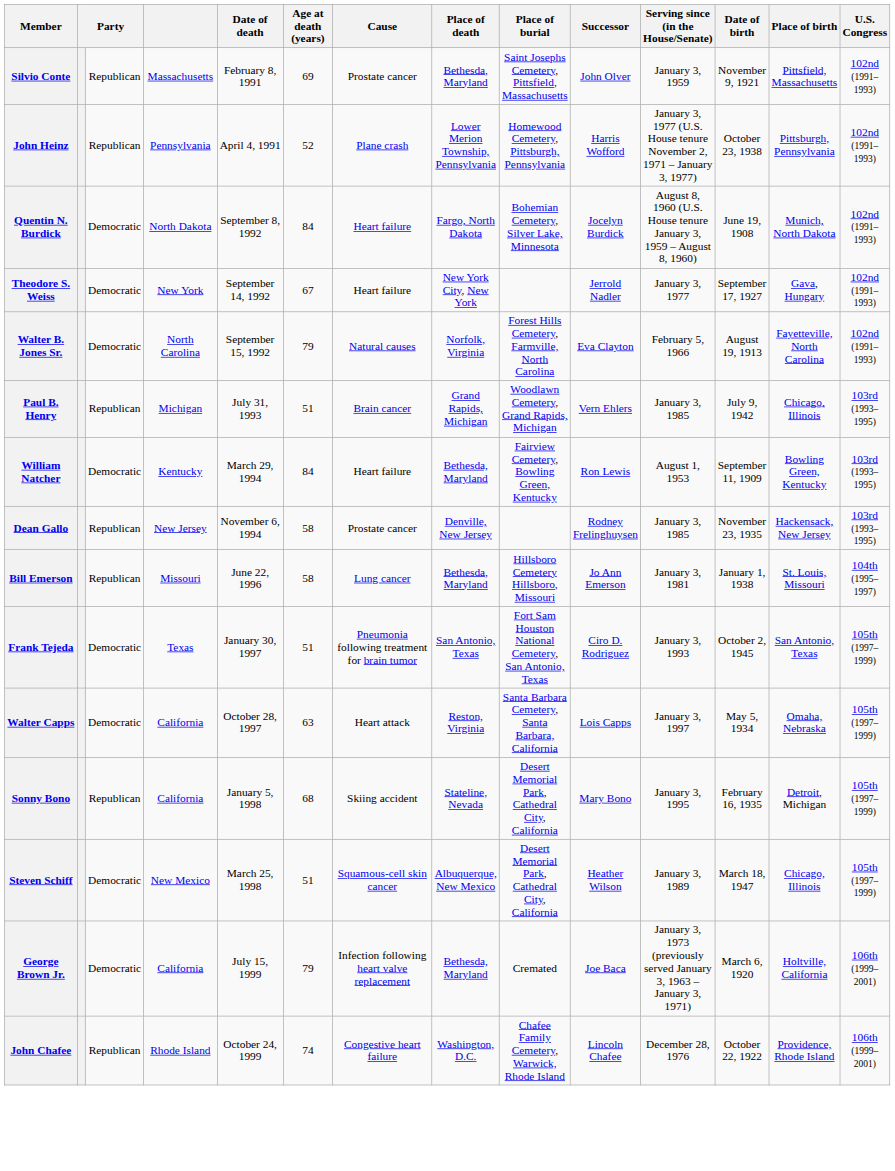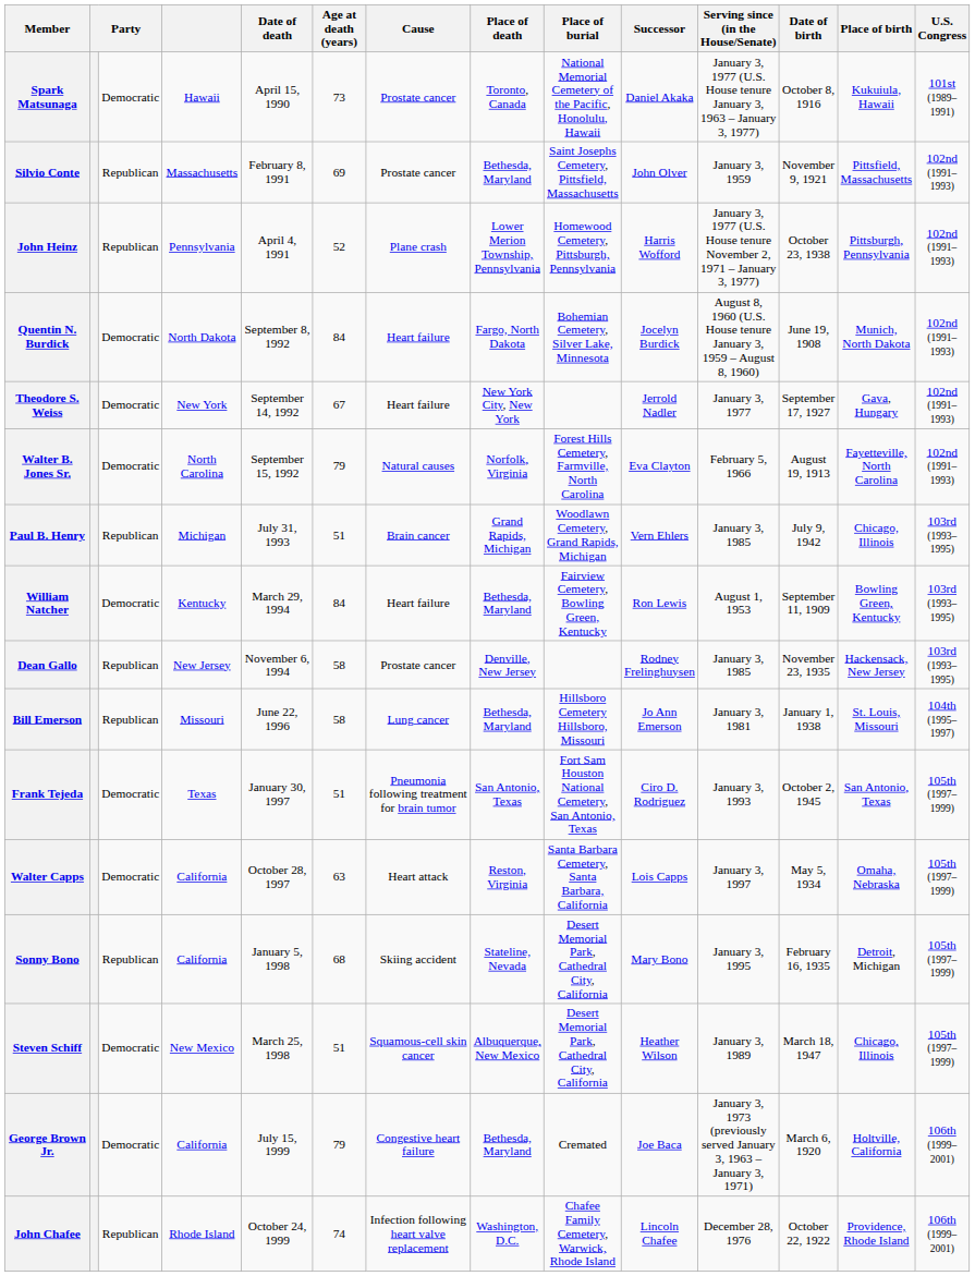+ row: Spark Matsunaga | Democratic | Hawaii | April 15, 1990 | 73 | Prostate cancer | Toronto, Canada | National Memorial Cemetery of the Pacific, Honolulu, Hawaii | Daniel Akaka | January 3, 1977 (U.S. House tenure January 3, 1963 – January 3, 1977) | October 8, 1916 | Kukuiula, Hawaii | 101st (1989–1991)
George Brown Jr. | Cause: Infection following heart valve replacement -> Congestive heart failure
John Chafee | Cause: Congestive heart failure -> Infection following heart valve replacement
